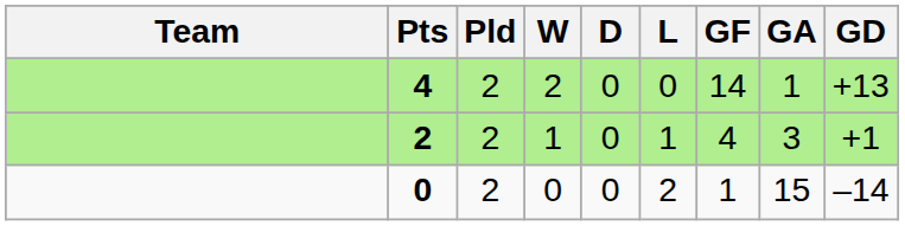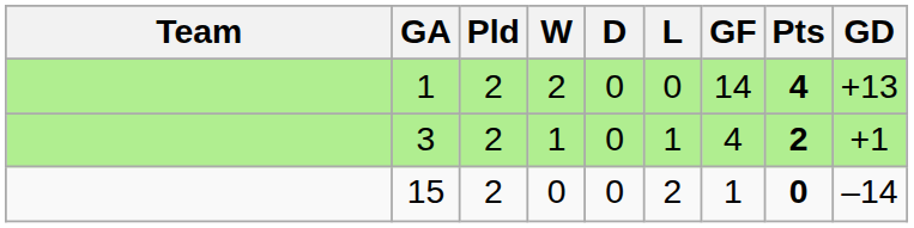columns swapped: Pts <-> GA
